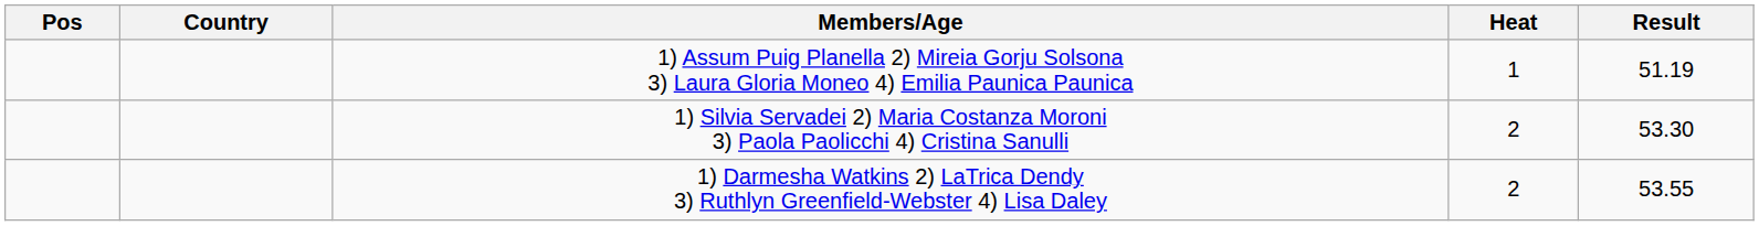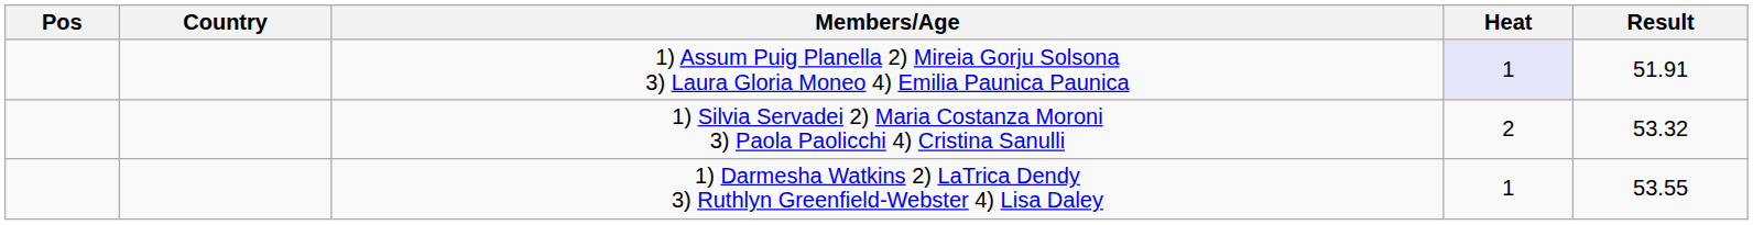row 2 | Heat: no background -> lavender background
row 2 | Result: 51.19 -> 51.91
row 3 | Result: 53.30 -> 53.32
row 4 | Heat: 2 -> 1
